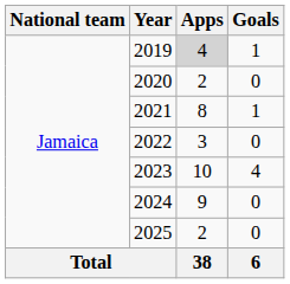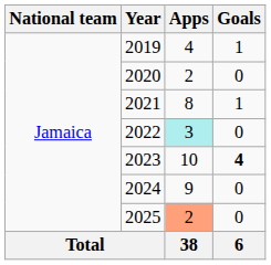2019 | Apps: lightgrey background -> no background
2022 | Apps: no background -> paleturquoise background
2023 | Goals: normal -> bold
2025 | Apps: no background -> lightsalmon background
